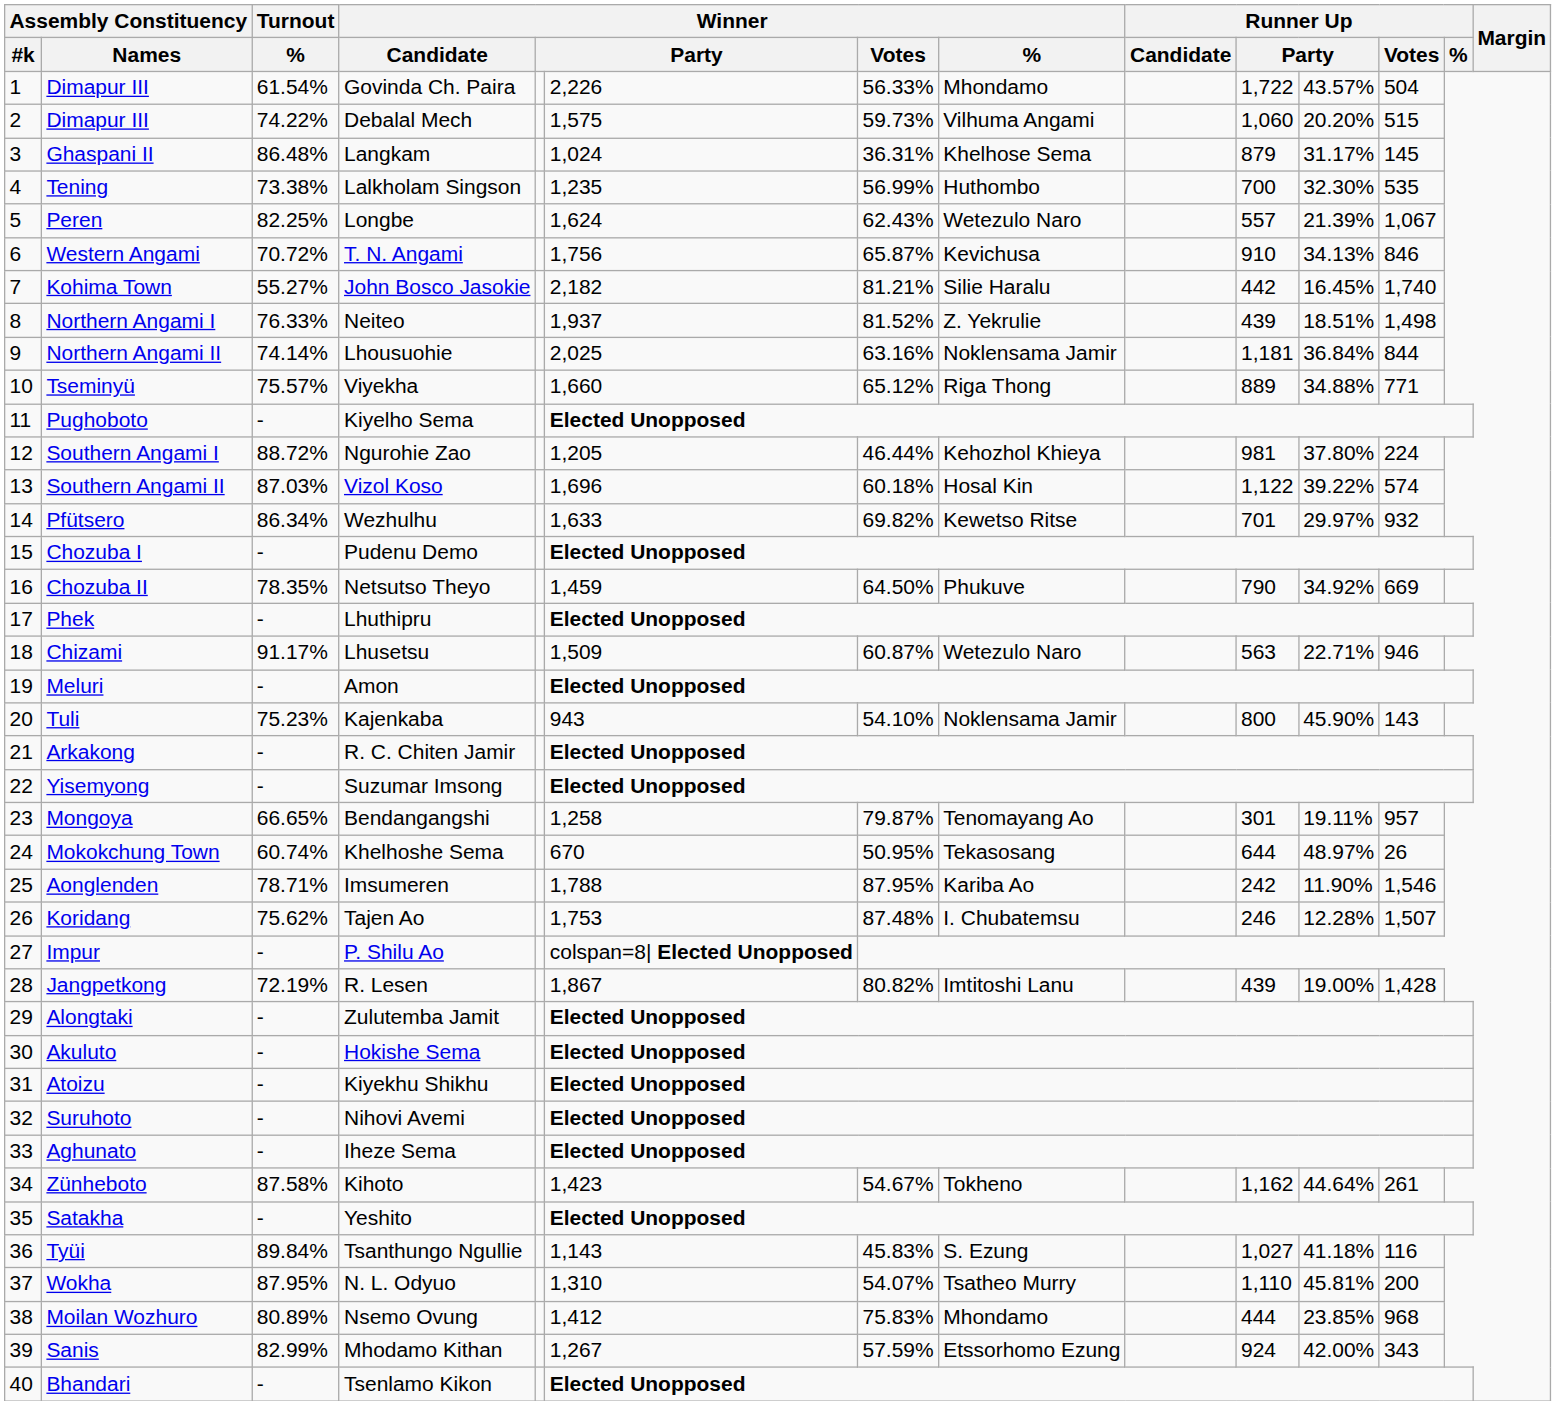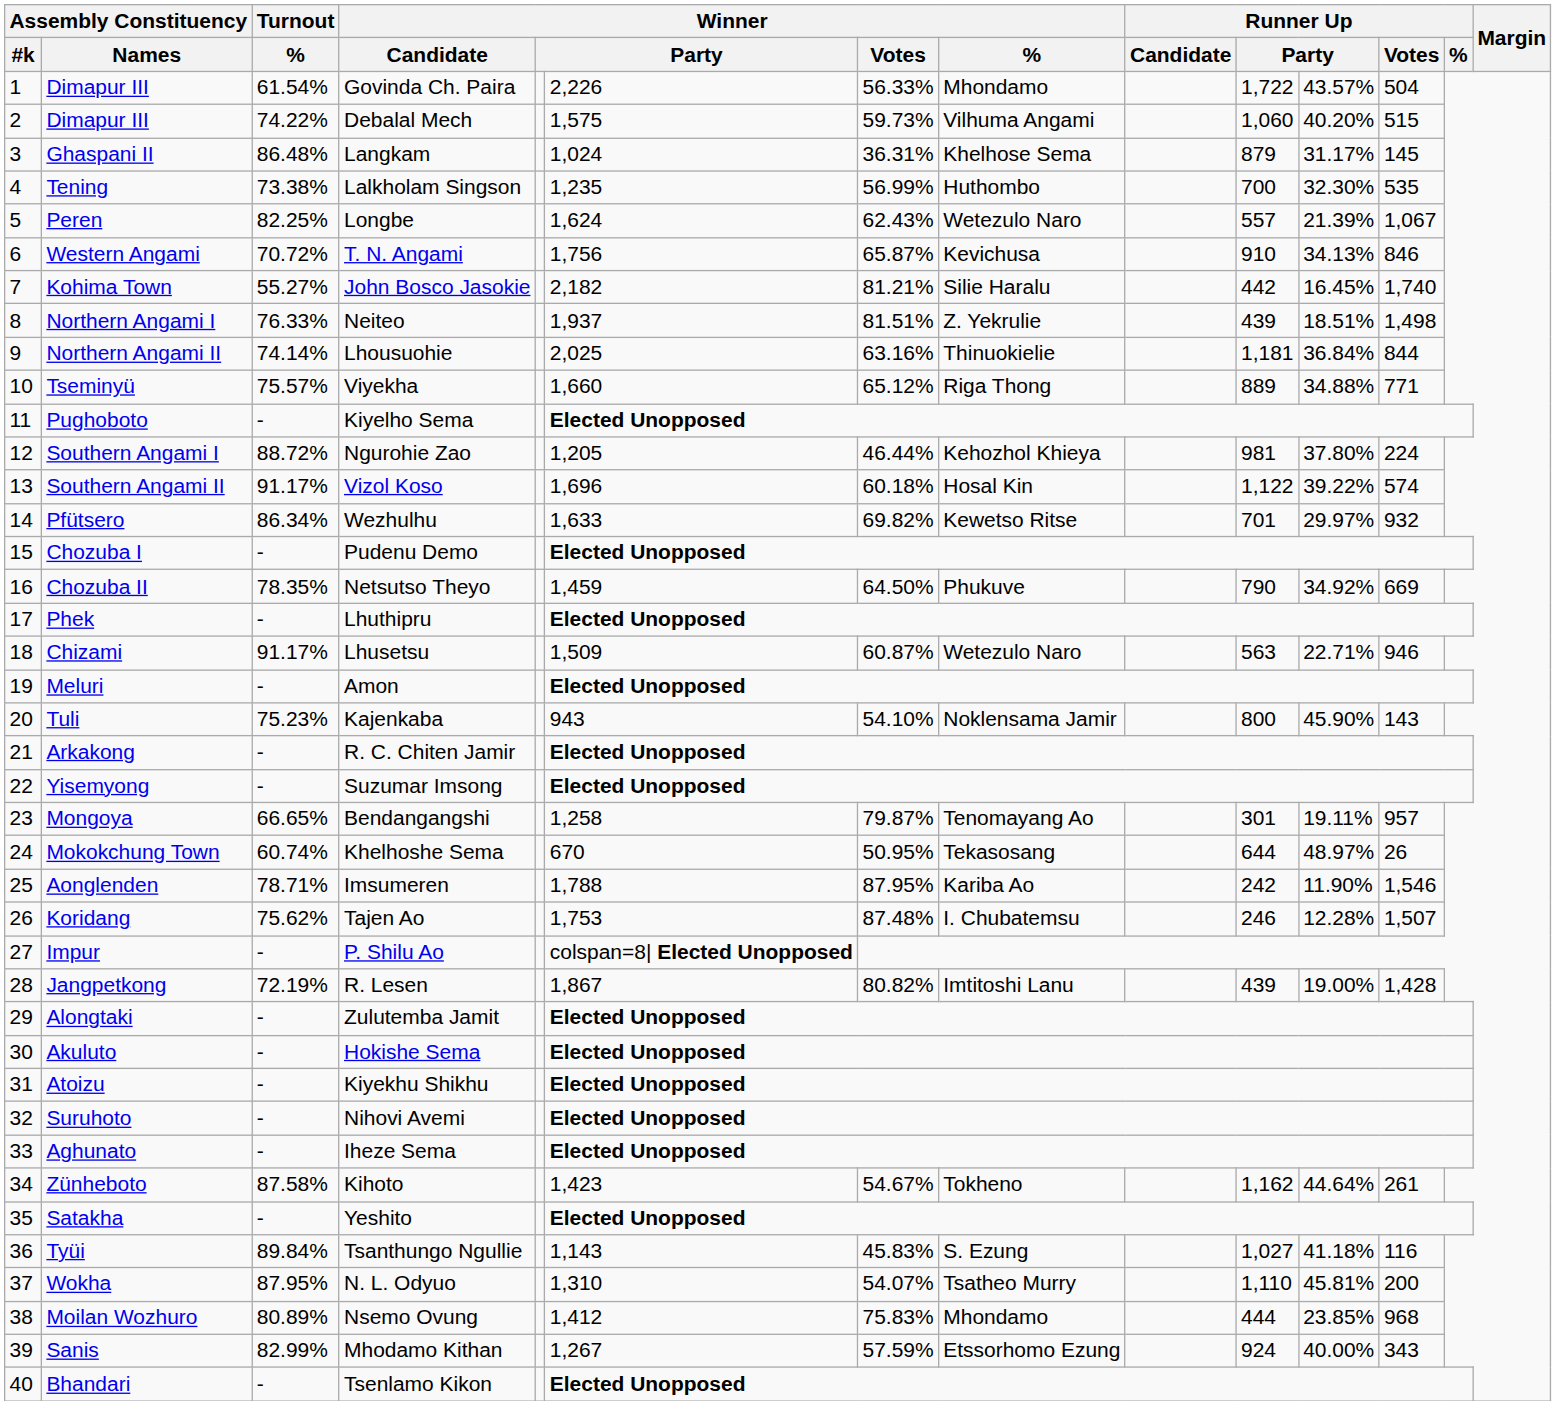Debalal Mech | column 11: 20.20% -> 40.20%
Neiteo | Winner / Votes: 81.52% -> 81.51%
Lhousuohie | Winner / %: Noklensama Jamir -> Thinuokielie
Vizol Koso | Turnout / %: 87.03% -> 91.17%
Mhodamo Kithan | column 11: 42.00% -> 40.00%
